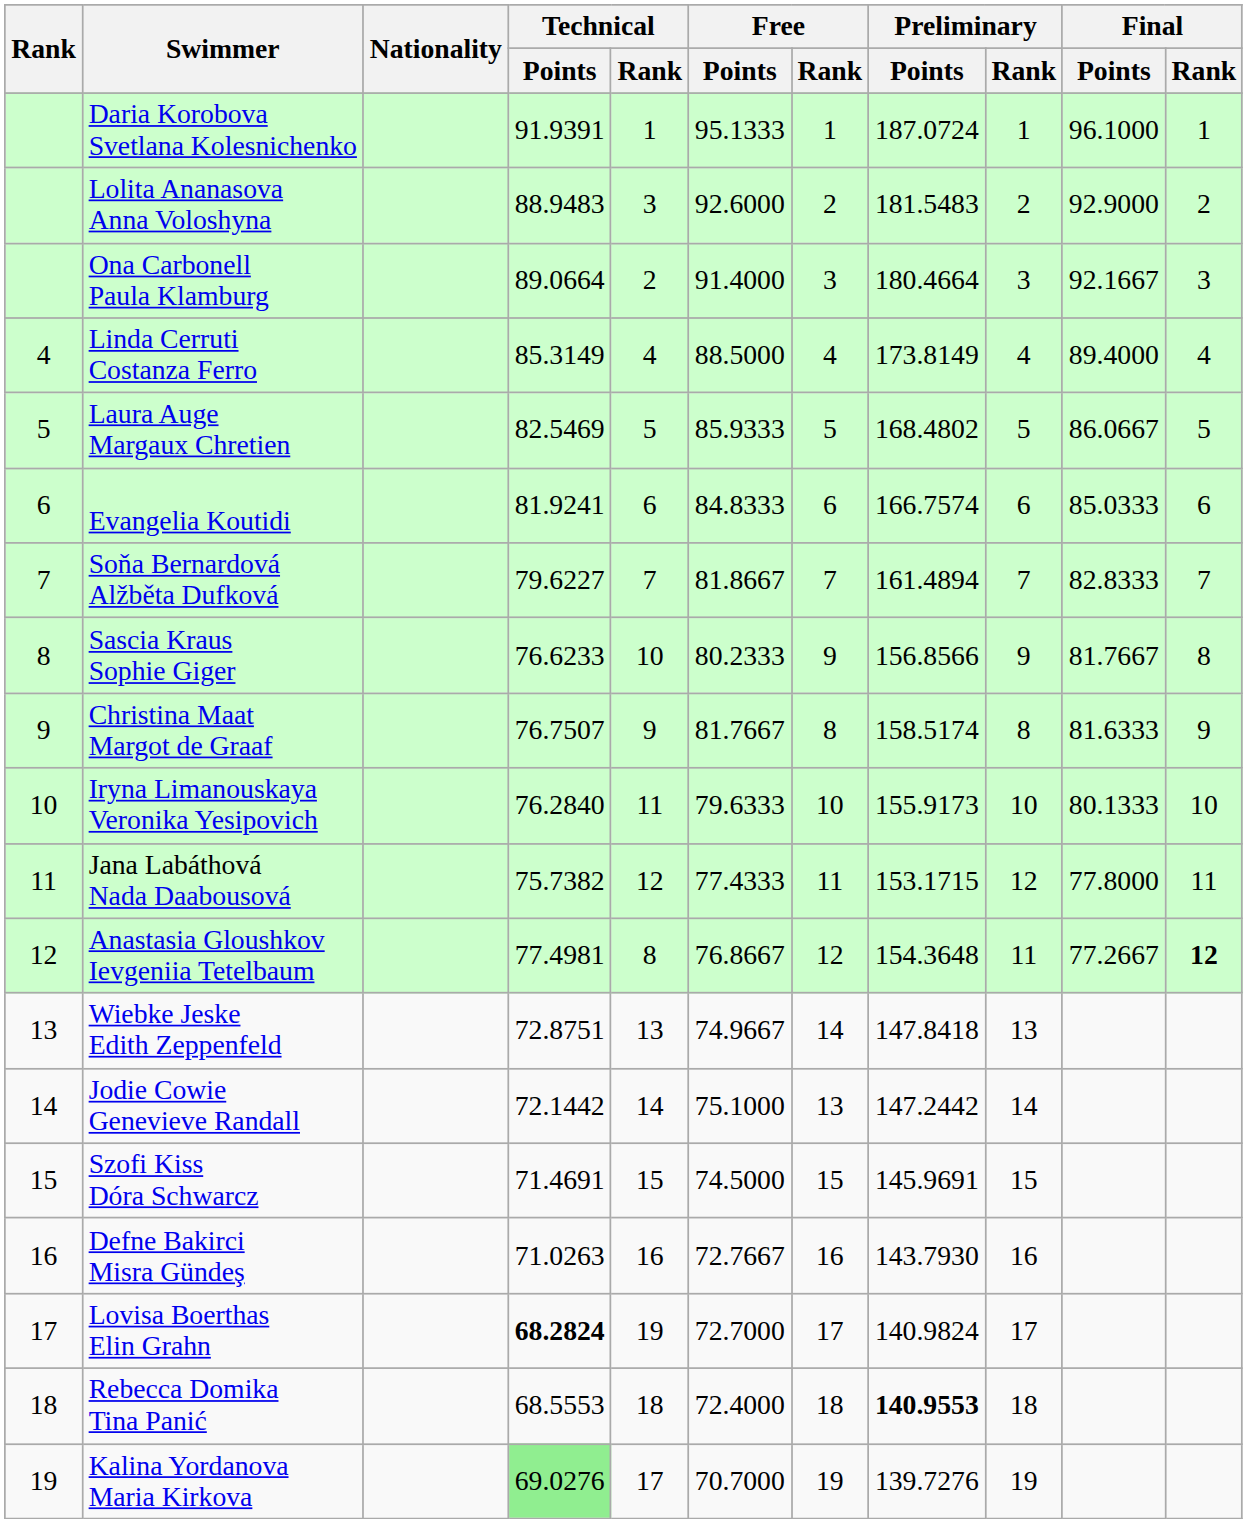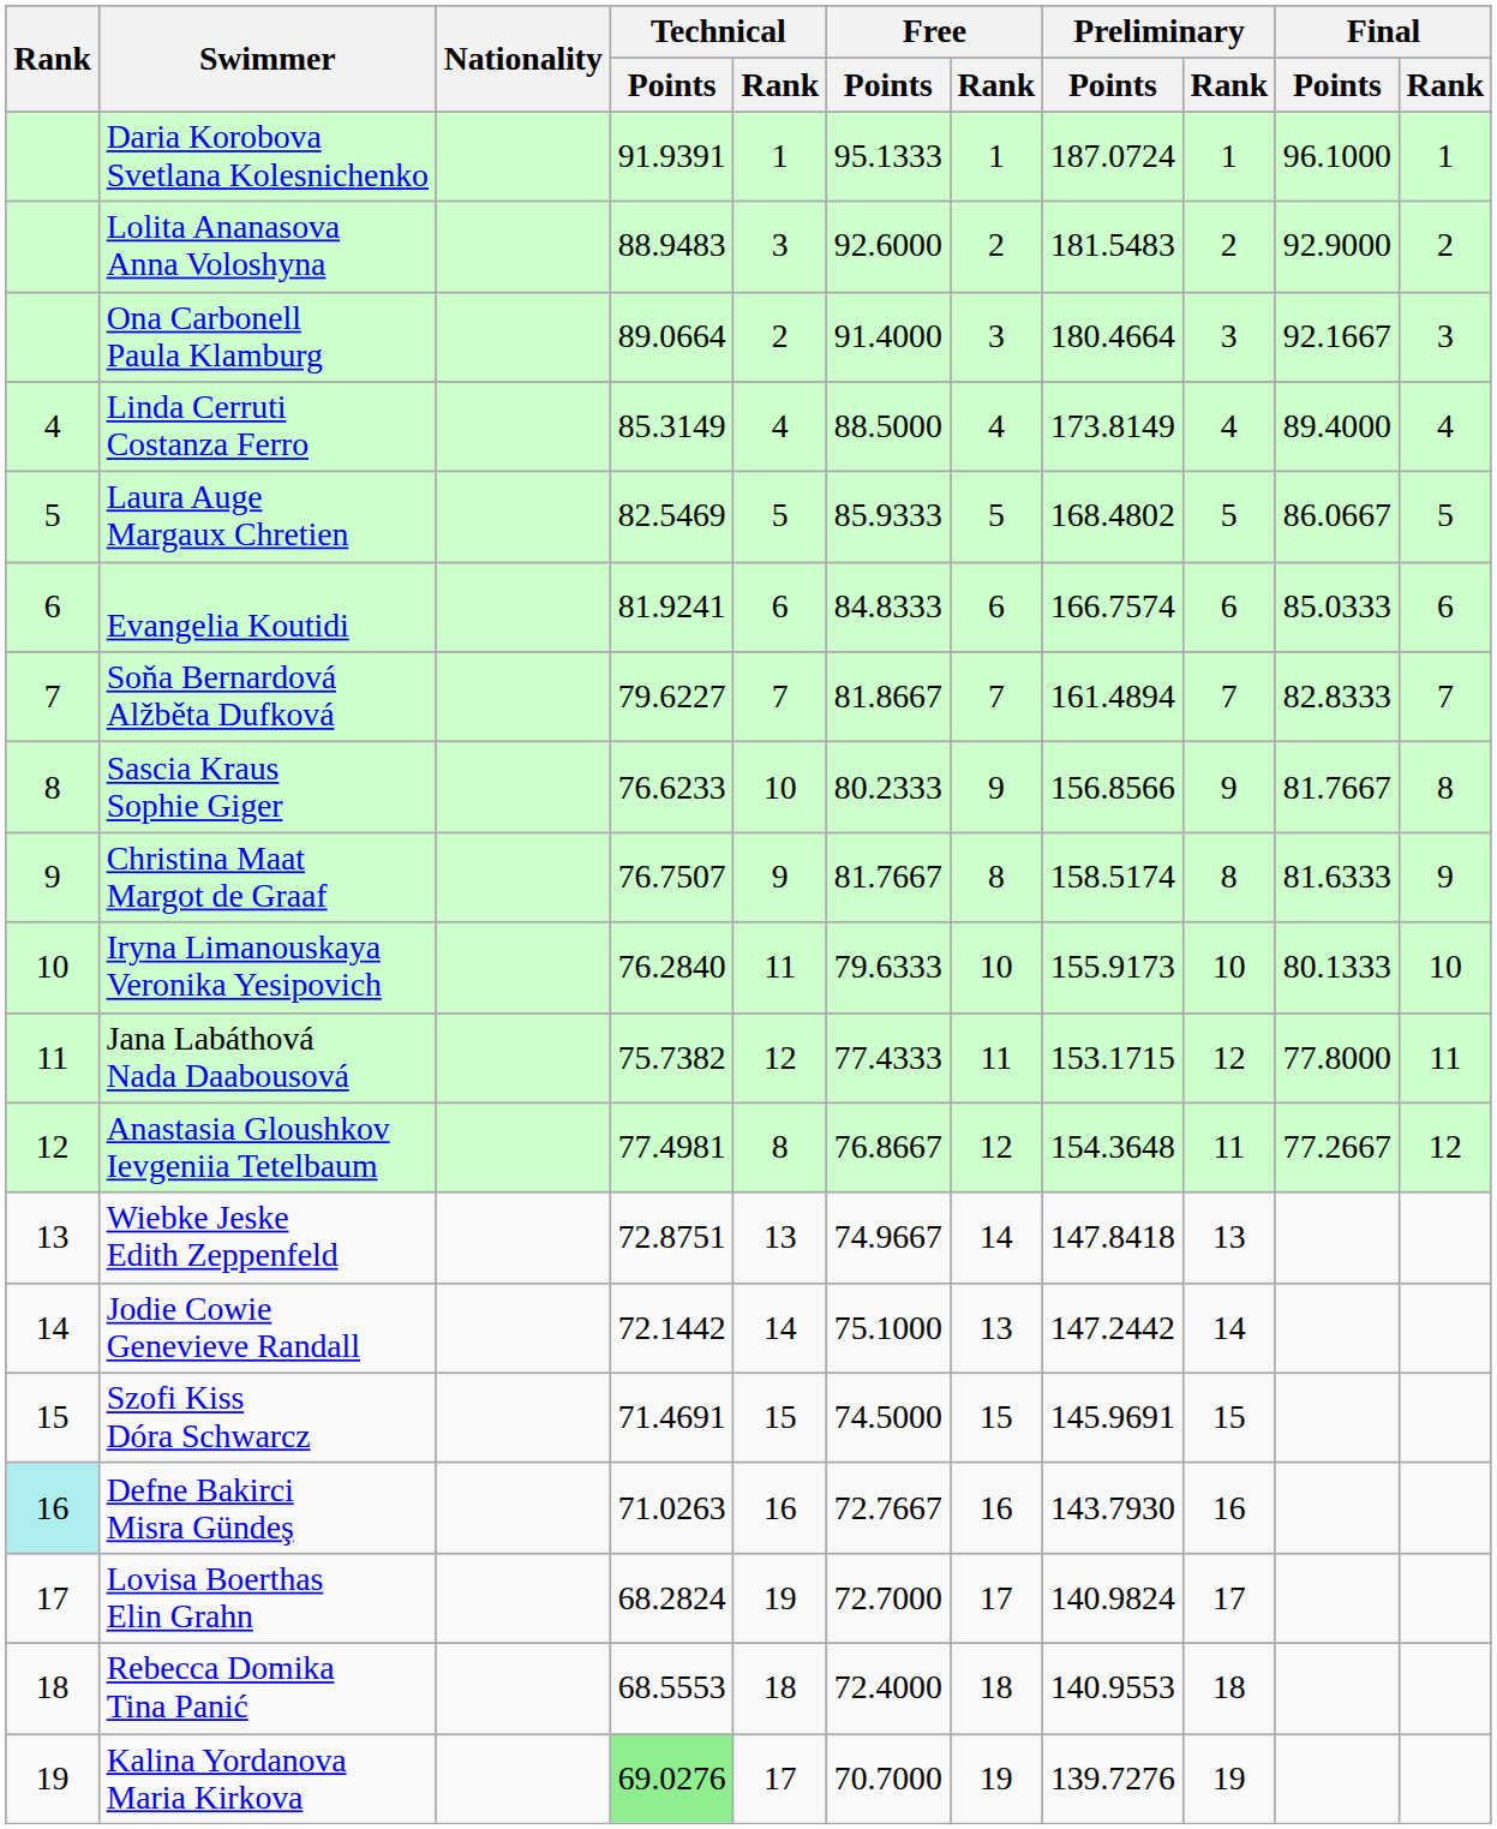Anastasia Gloushkov Ievgeniia Tetelbaum | Final / Rank: bold -> normal
Defne Bakirci Misra Gündeş | Rank: no background -> paleturquoise background
Lovisa Boerthas Elin Grahn | Technical / Points: bold -> normal
Rebecca Domika Tina Panić | Preliminary / Points: bold -> normal
